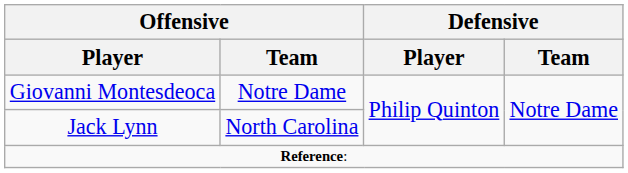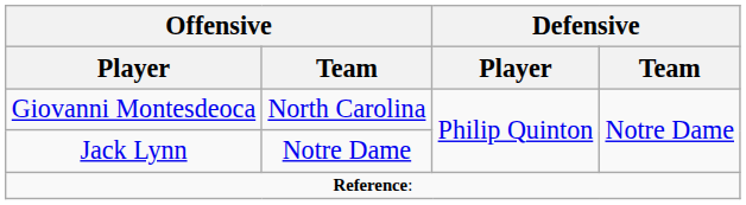Giovanni Montesdeoca | Offensive / Team: Notre Dame -> North Carolina
Jack Lynn | Offensive / Team: North Carolina -> Notre Dame
